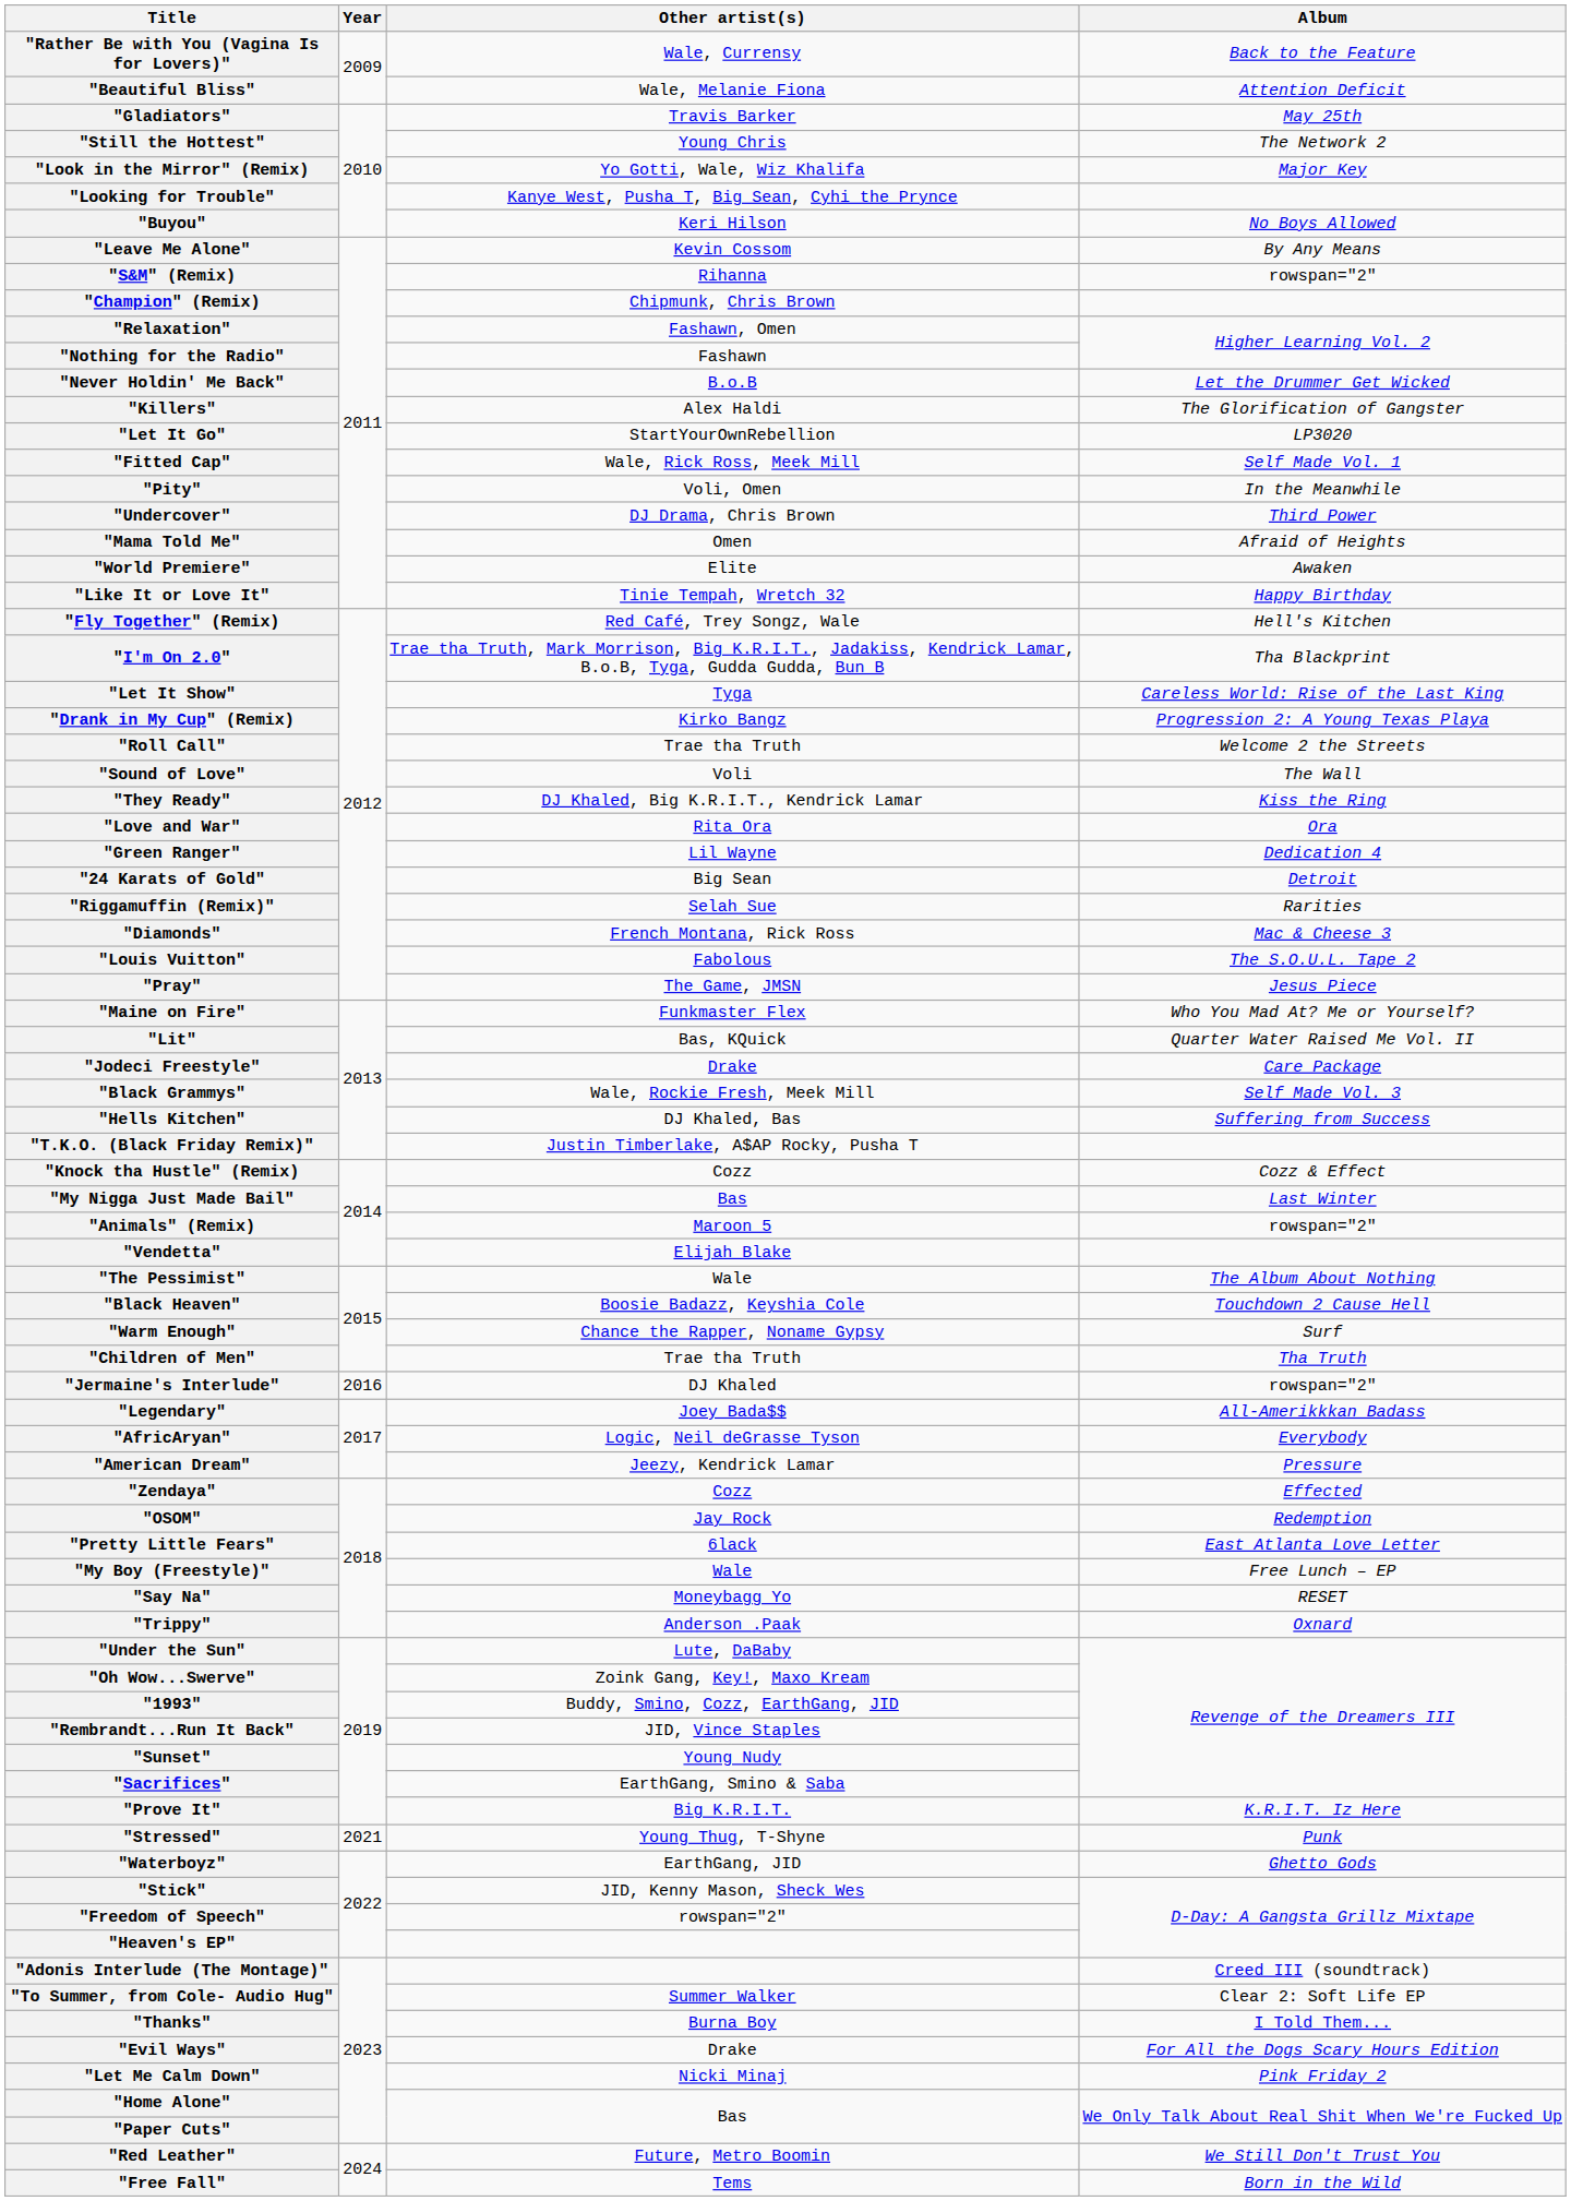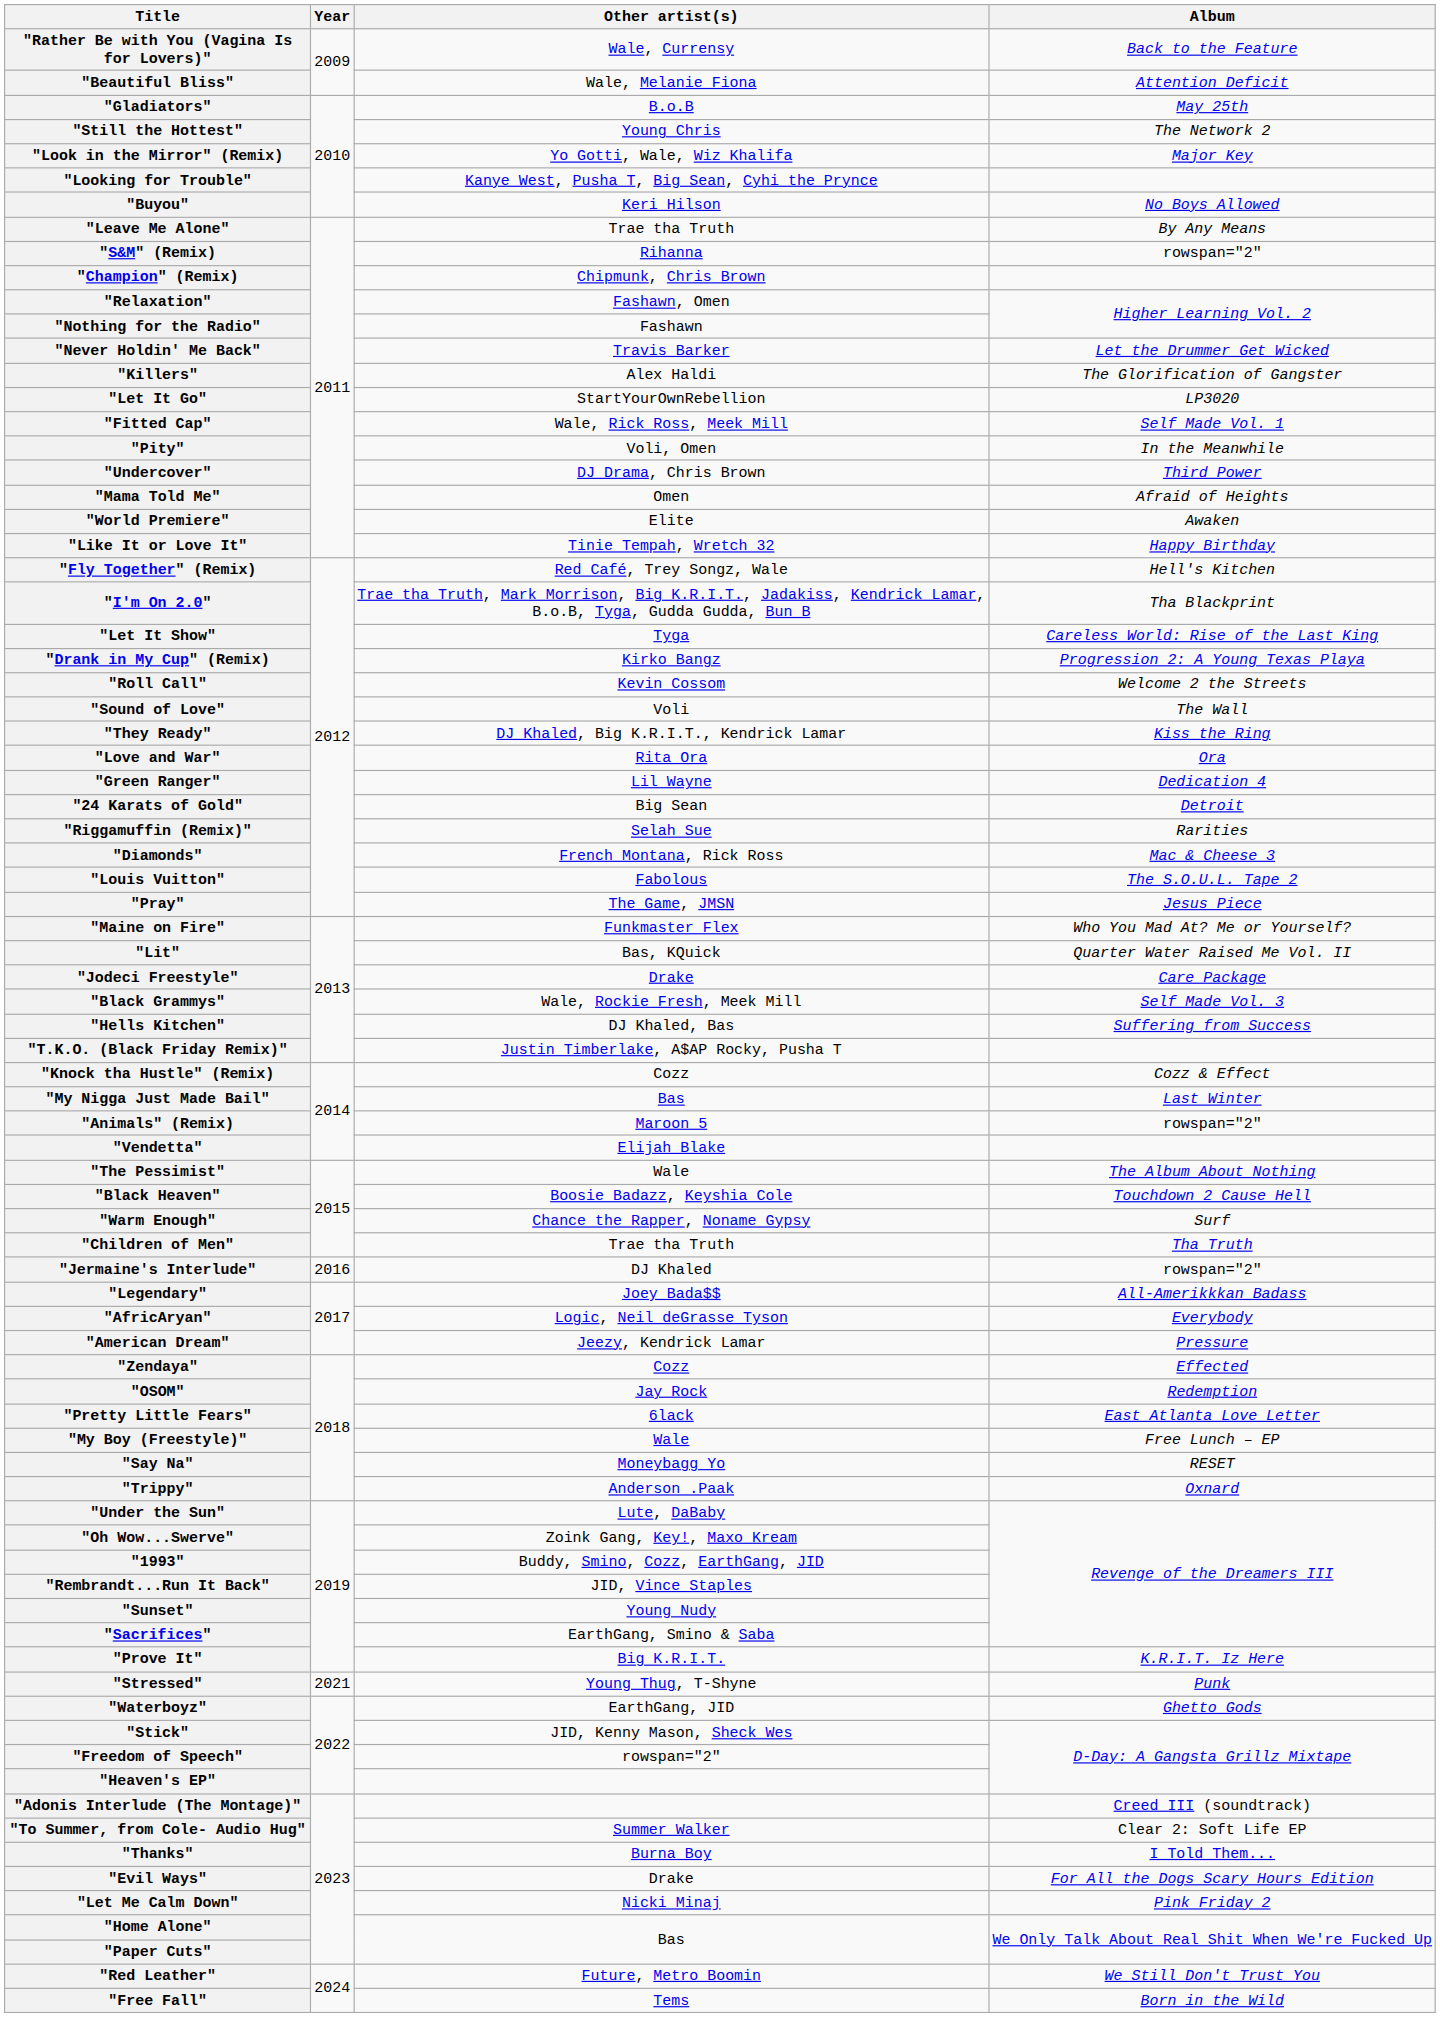"Gladiators" | Other artist(s): Travis Barker -> B.o.B
"Leave Me Alone" | Other artist(s): Kevin Cossom -> Trae tha Truth
"Never Holdin' Me Back" | Other artist(s): B.o.B -> Travis Barker
"Roll Call" | Other artist(s): Trae tha Truth -> Kevin Cossom
